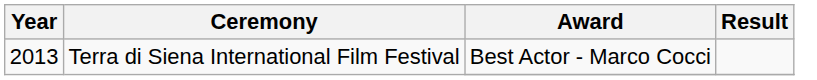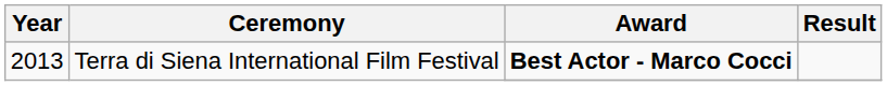row 2 | Award: normal -> bold
